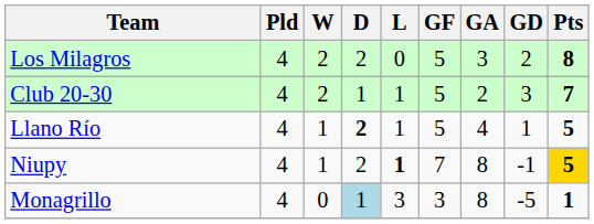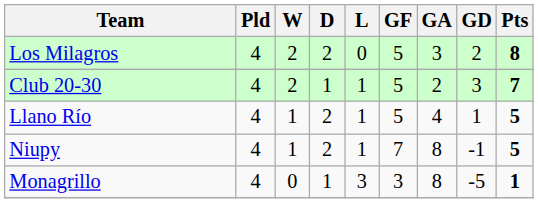Llano Río | D: bold -> normal
Niupy | L: bold -> normal
Niupy | Pts: gold background -> no background
Monagrillo | D: lightblue background -> no background
